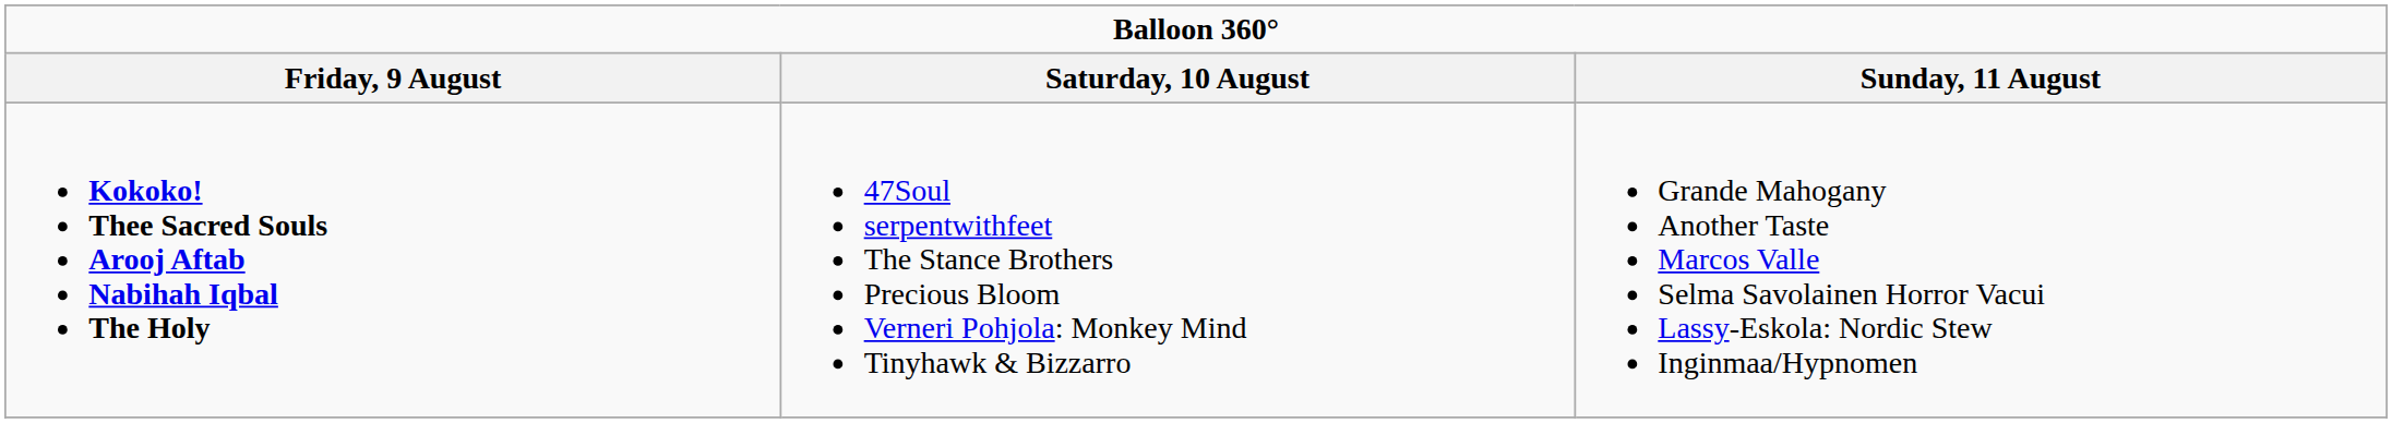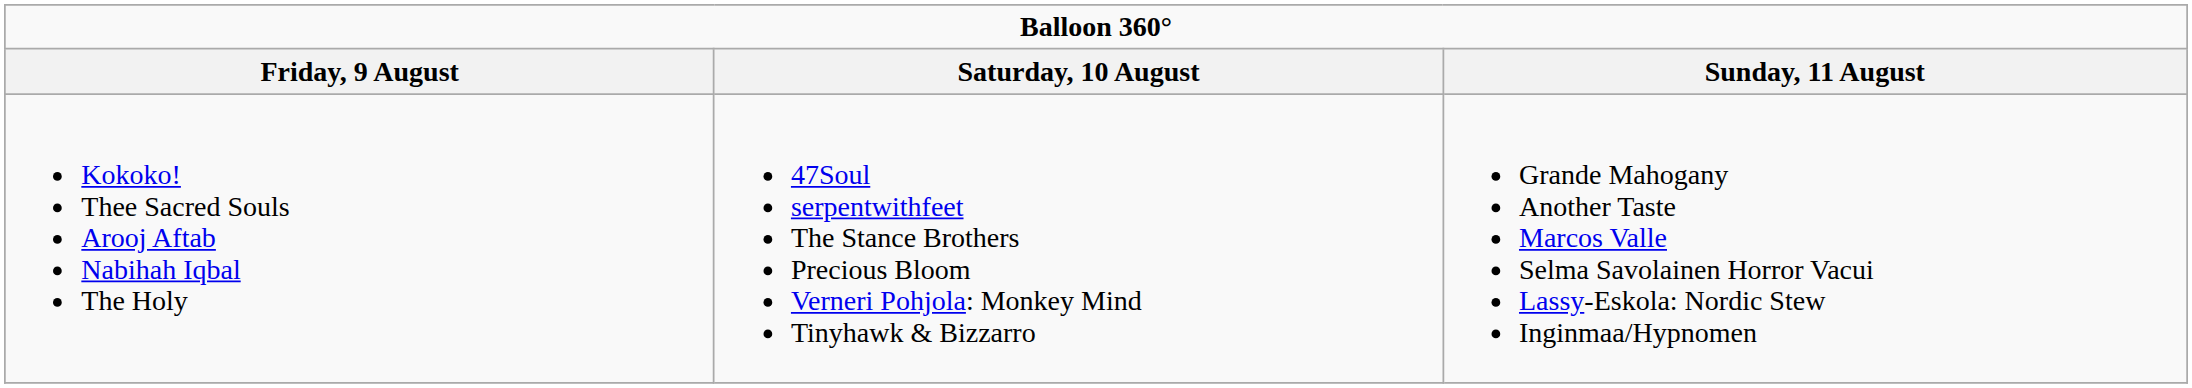Kokoko! Thee Sacred Souls Arooj Aftab Nabihah Iqbal The Holy | Friday, 9 August: bold -> normal
